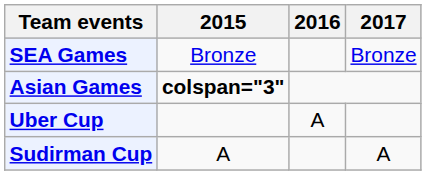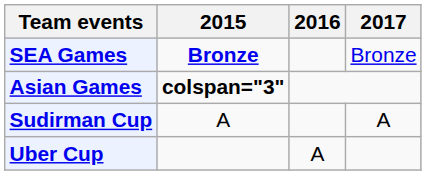SEA Games | 2015: normal -> bold
rows swapped: Uber Cup <-> Sudirman Cup
